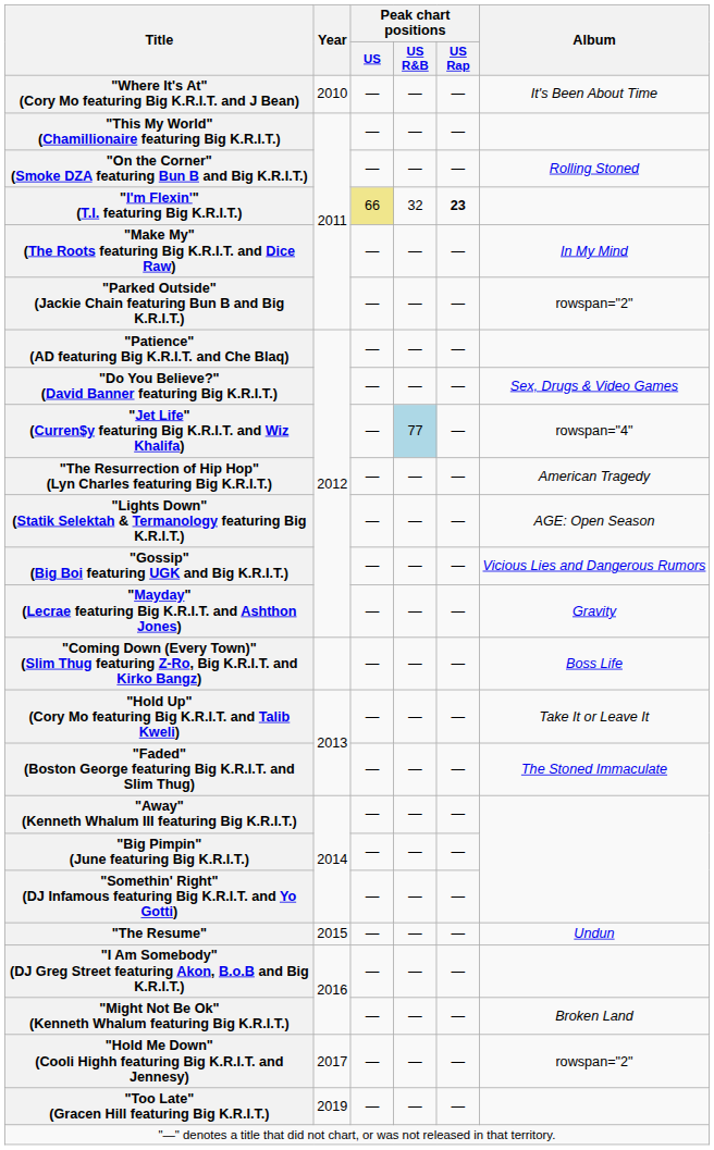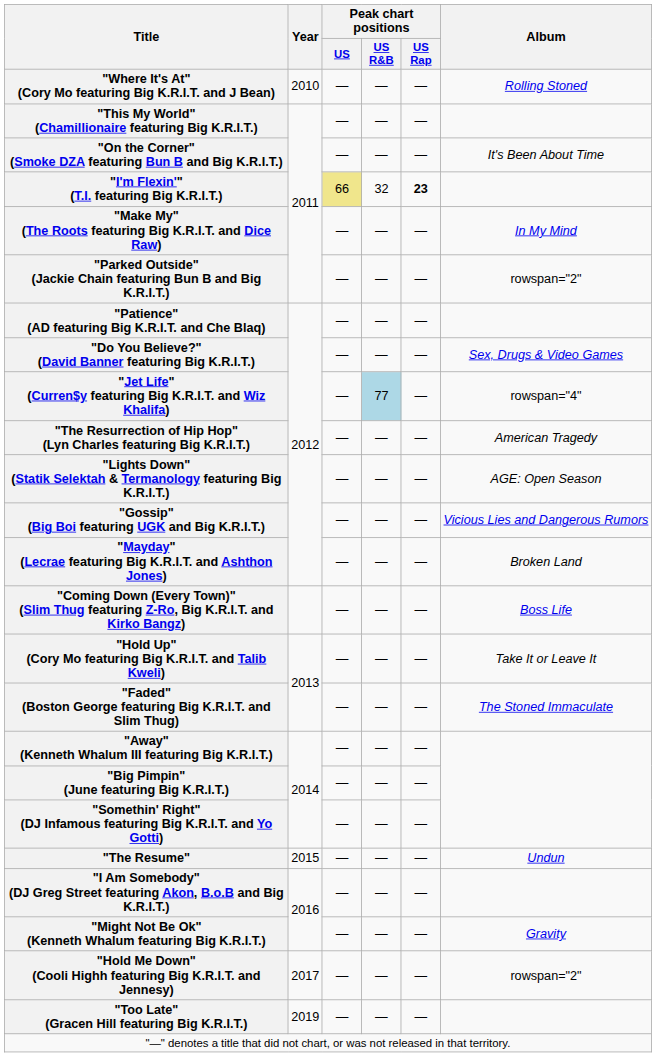"Where It's At" (Cory Mo featuring Big K.R.I.T. and J Bean) | Album: It's Been About Time -> Rolling Stoned
"On the Corner" (Smoke DZA featuring Bun B and Big K.R.I.T.) | Album: Rolling Stoned -> It's Been About Time
"Mayday" (Lecrae featuring Big K.R.I.T. and Ashthon Jones) | Album: Gravity -> Broken Land
"Might Not Be Ok" (Kenneth Whalum featuring Big K.R.I.T.) | Album: Broken Land -> Gravity
